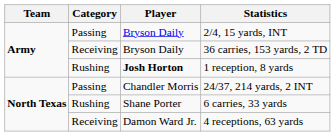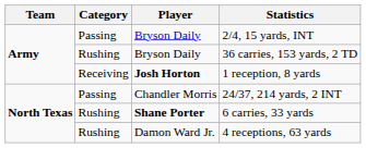36 carries, 153 yards, 2 TD | Category: Receiving -> Rushing
1 reception, 8 yards | Category: Rushing -> Receiving
6 carries, 33 yards | Player: normal -> bold
4 receptions, 63 yards | Category: Receiving -> Rushing
